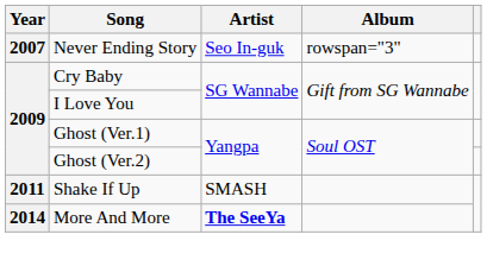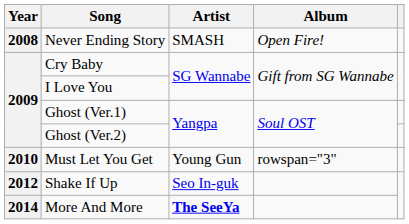Never Ending Story | Year: 2007 -> 2008
Never Ending Story | Artist: Seo In-guk -> SMASH
Never Ending Story | Album: rowspan="3" -> Open Fire!
+ row: 2010 | Must Let You Get | Young Gun | rowspan="3"
Shake If Up | Year: 2011 -> 2012
Shake If Up | Artist: SMASH -> Seo In-guk
